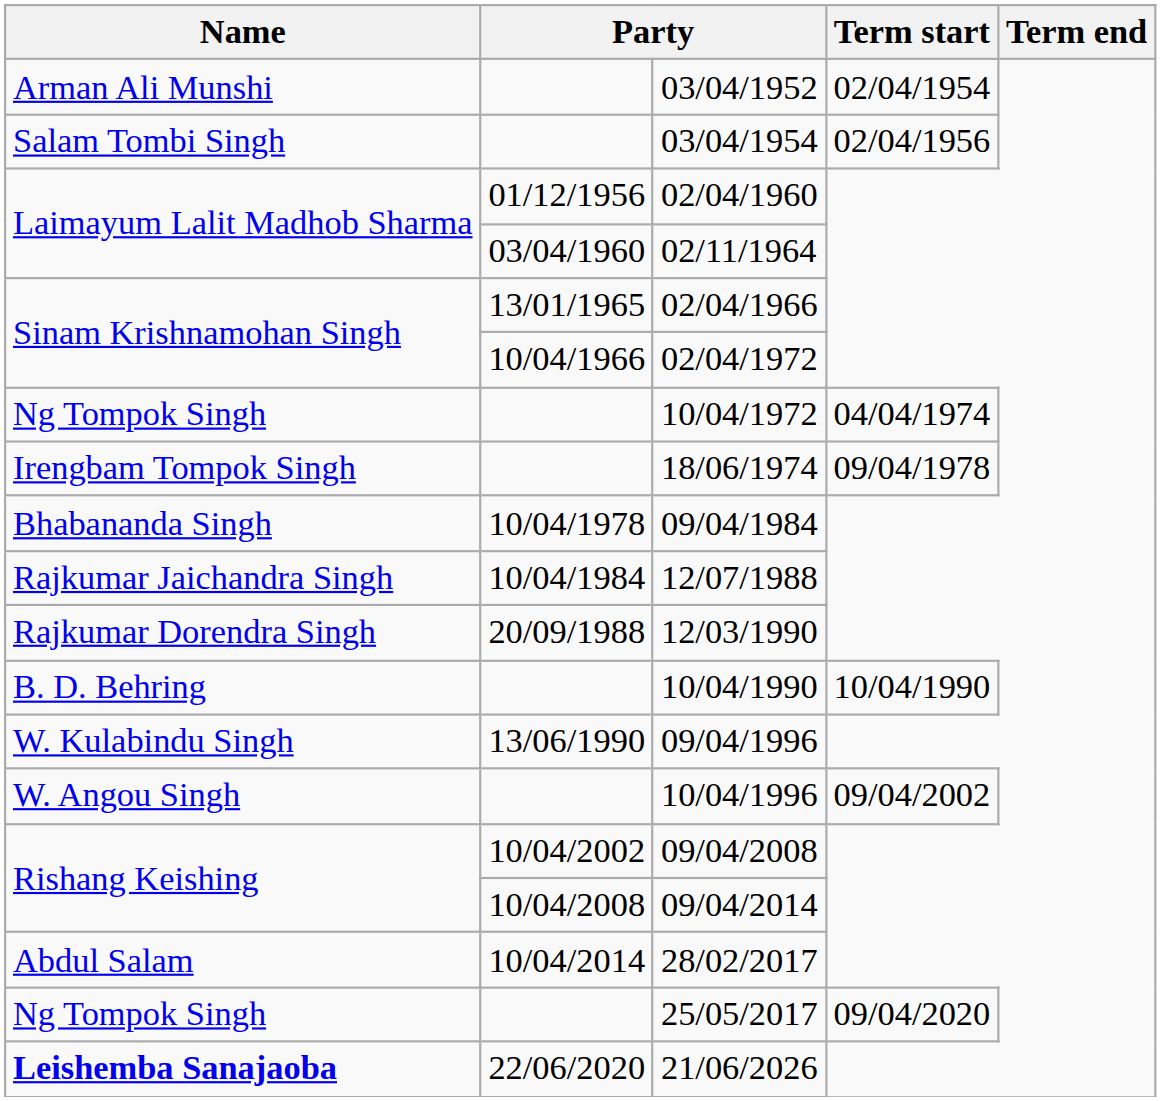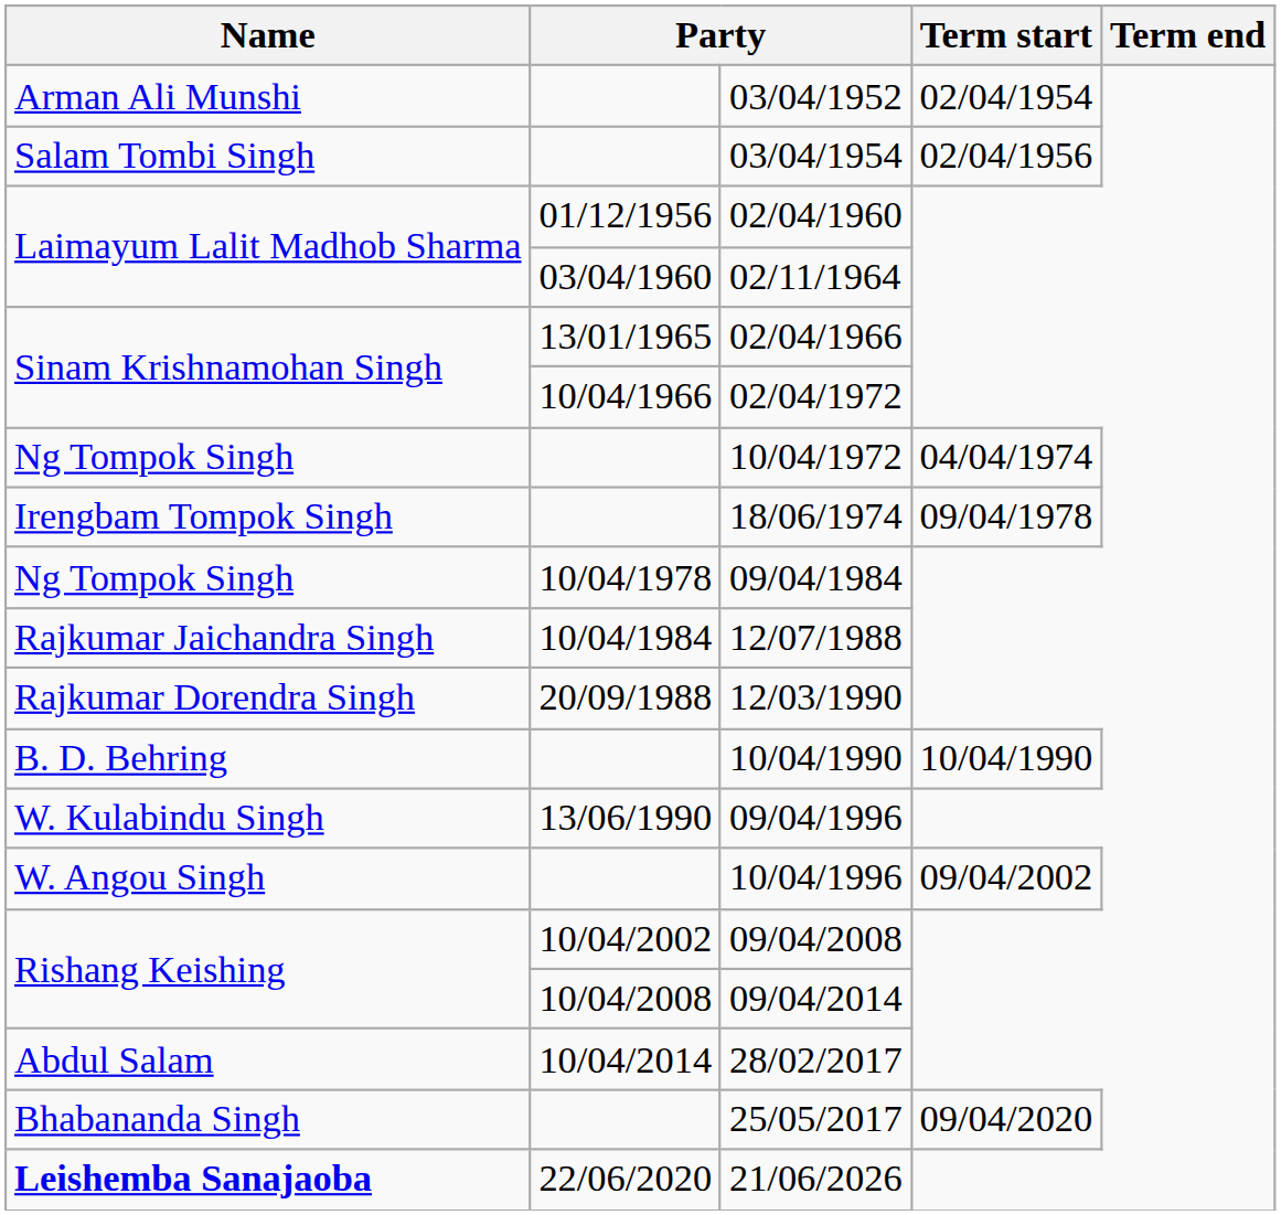09/04/1984 | Name: Bhabananda Singh -> Ng Tompok Singh
25/05/2017 | Name: Ng Tompok Singh -> Bhabananda Singh
